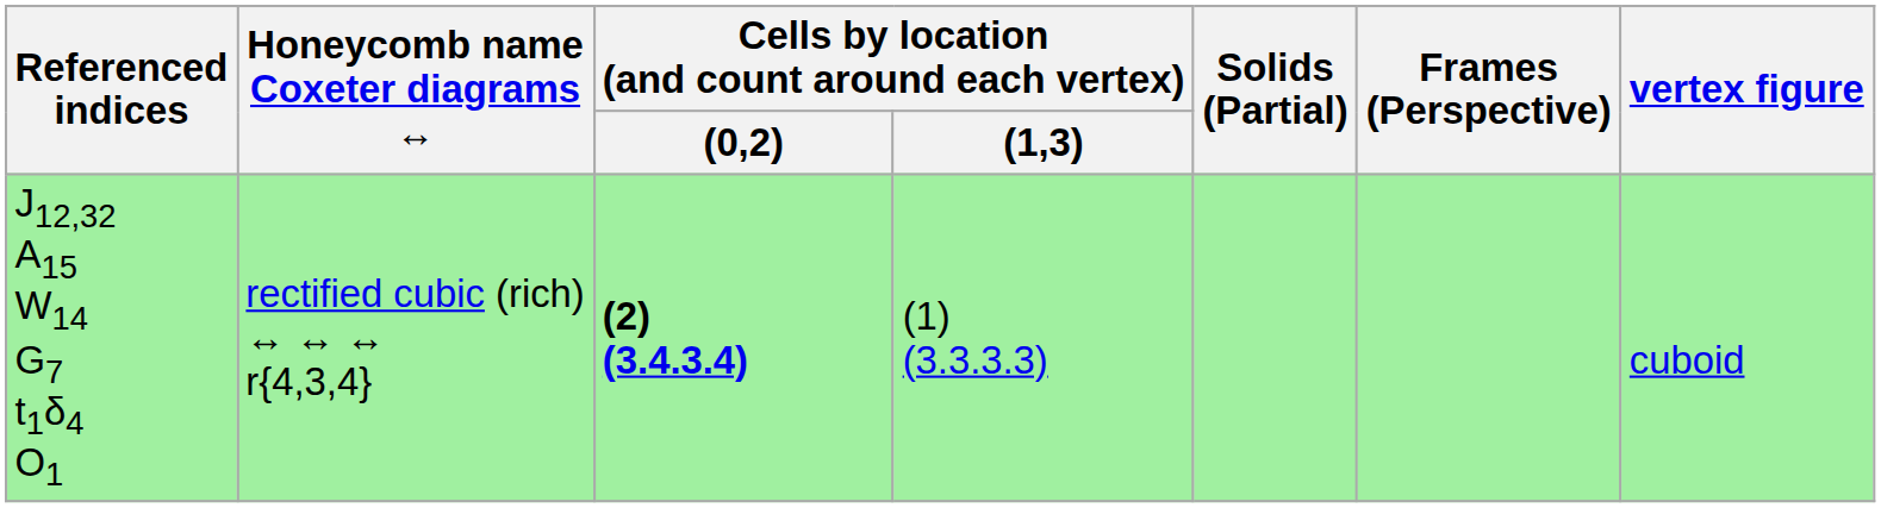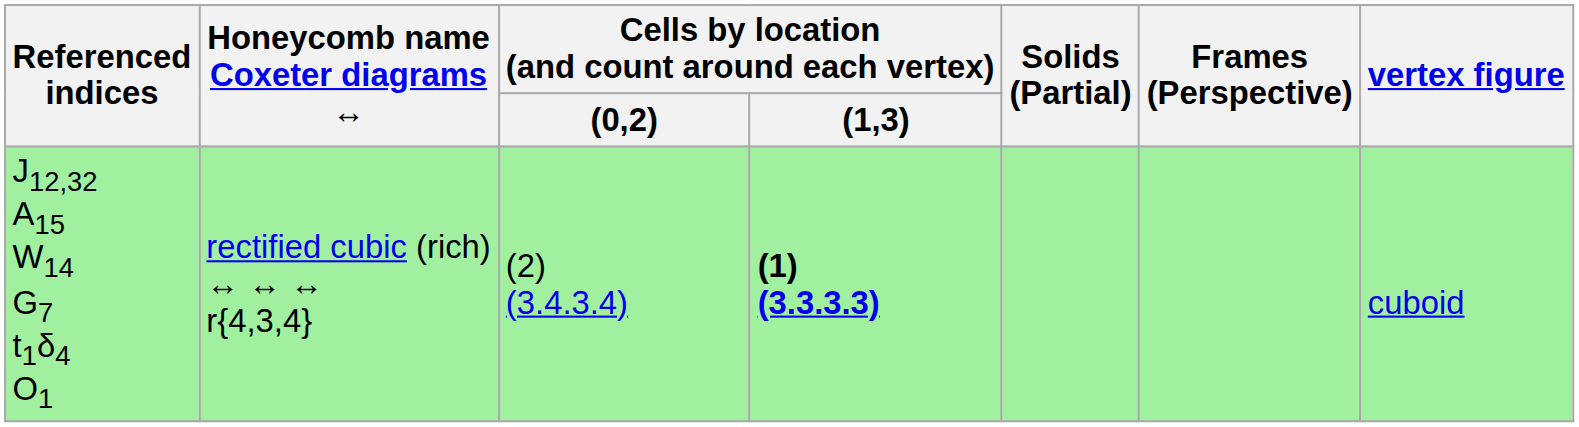J12,32 A15 W14 G7 t1δ4 O1 | Cells by location (and count around each vertex) / (0,2): bold -> normal
J12,32 A15 W14 G7 t1δ4 O1 | Cells by location (and count around each vertex) / (1,3): normal -> bold
